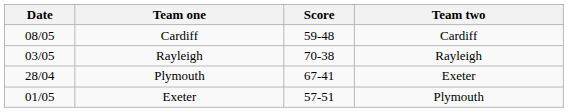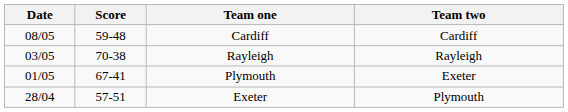columns swapped: Team one <-> Score
row 4 | Date: 28/04 -> 01/05
row 5 | Date: 01/05 -> 28/04
